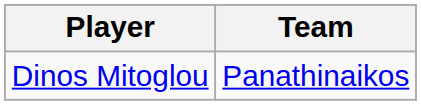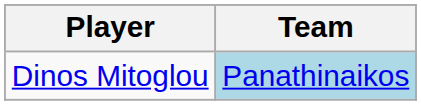Dinos Mitoglou | Team: no background -> lightblue background
